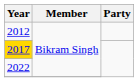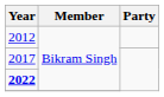2017 | Year: gold background -> no background
2022 | Year: normal -> bold
